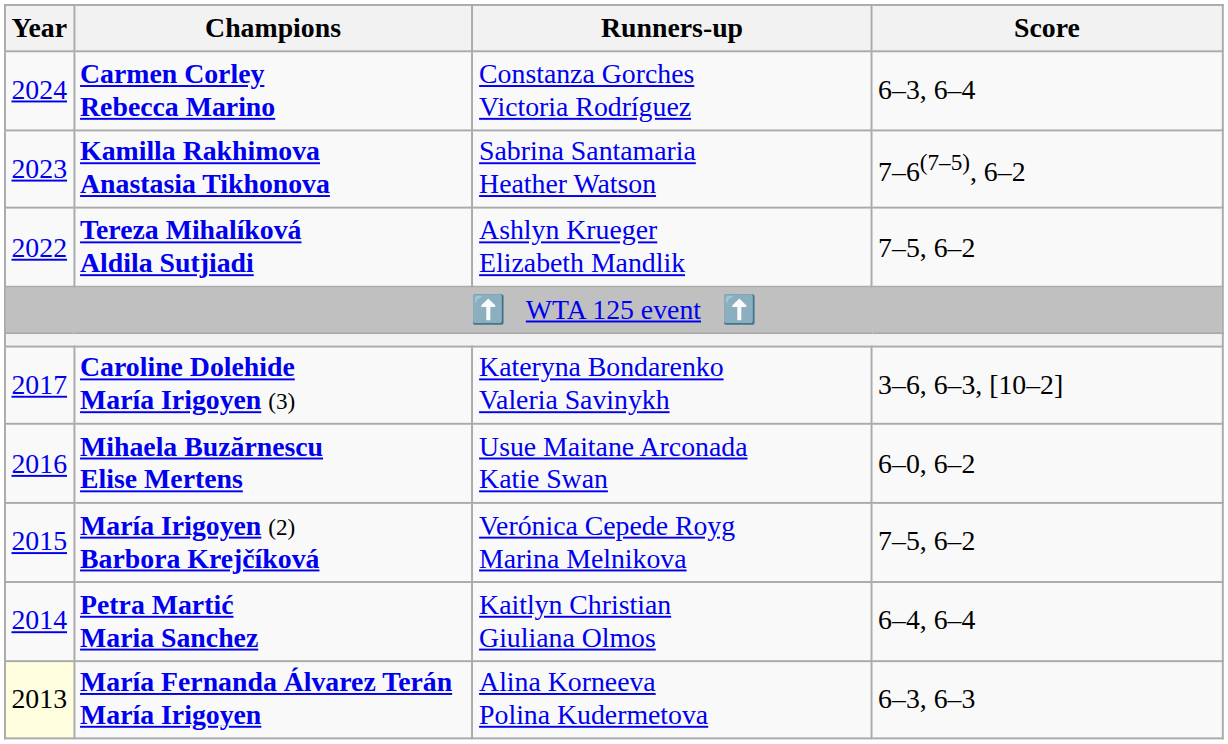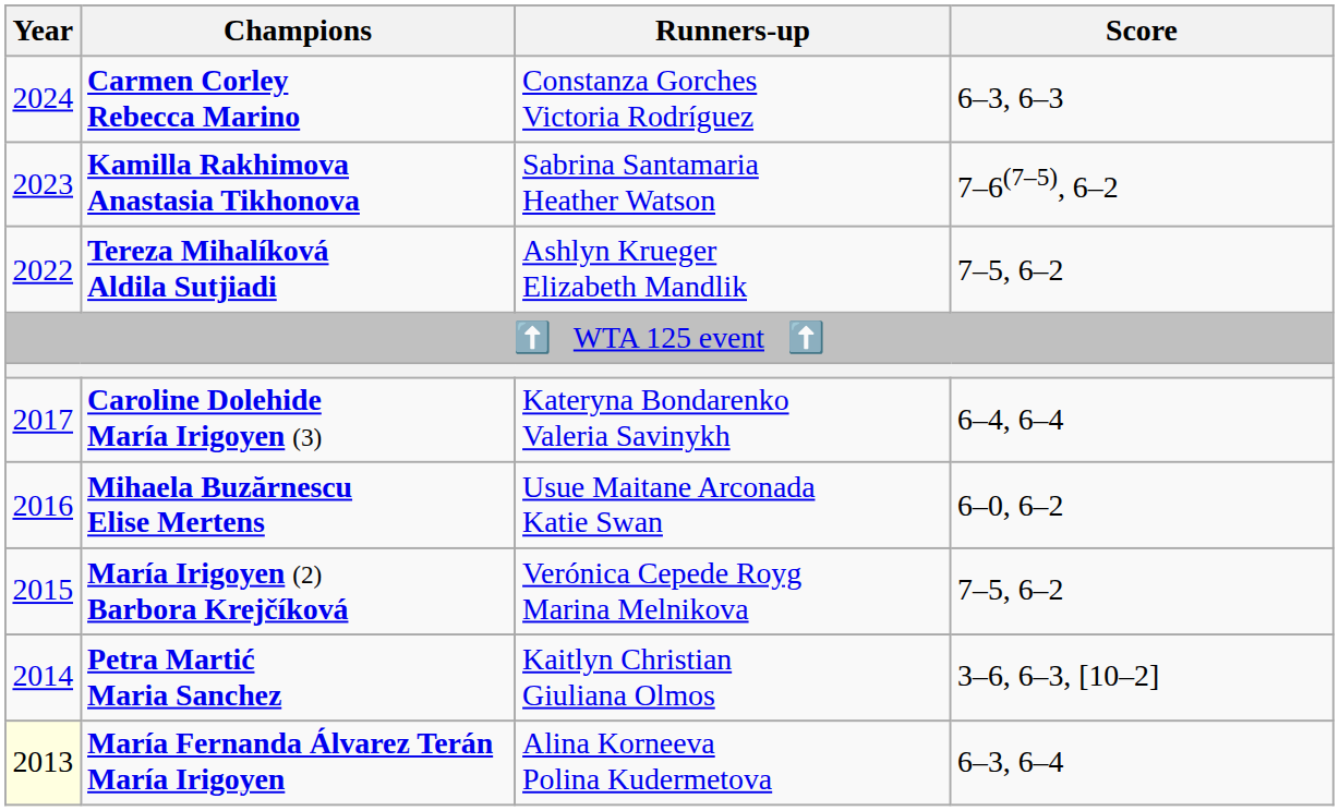Carmen Corley Rebecca Marino | Score: 6–3, 6–4 -> 6–3, 6–3
Caroline Dolehide María Irigoyen (3) | Score: 3–6, 6–3, [10–2] -> 6–4, 6–4
Petra Martić Maria Sanchez | Score: 6–4, 6–4 -> 3–6, 6–3, [10–2]
María Fernanda Álvarez Terán María Irigoyen | Score: 6–3, 6–3 -> 6–3, 6–4
